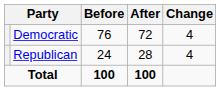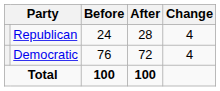rows swapped: Democratic <-> Republican
